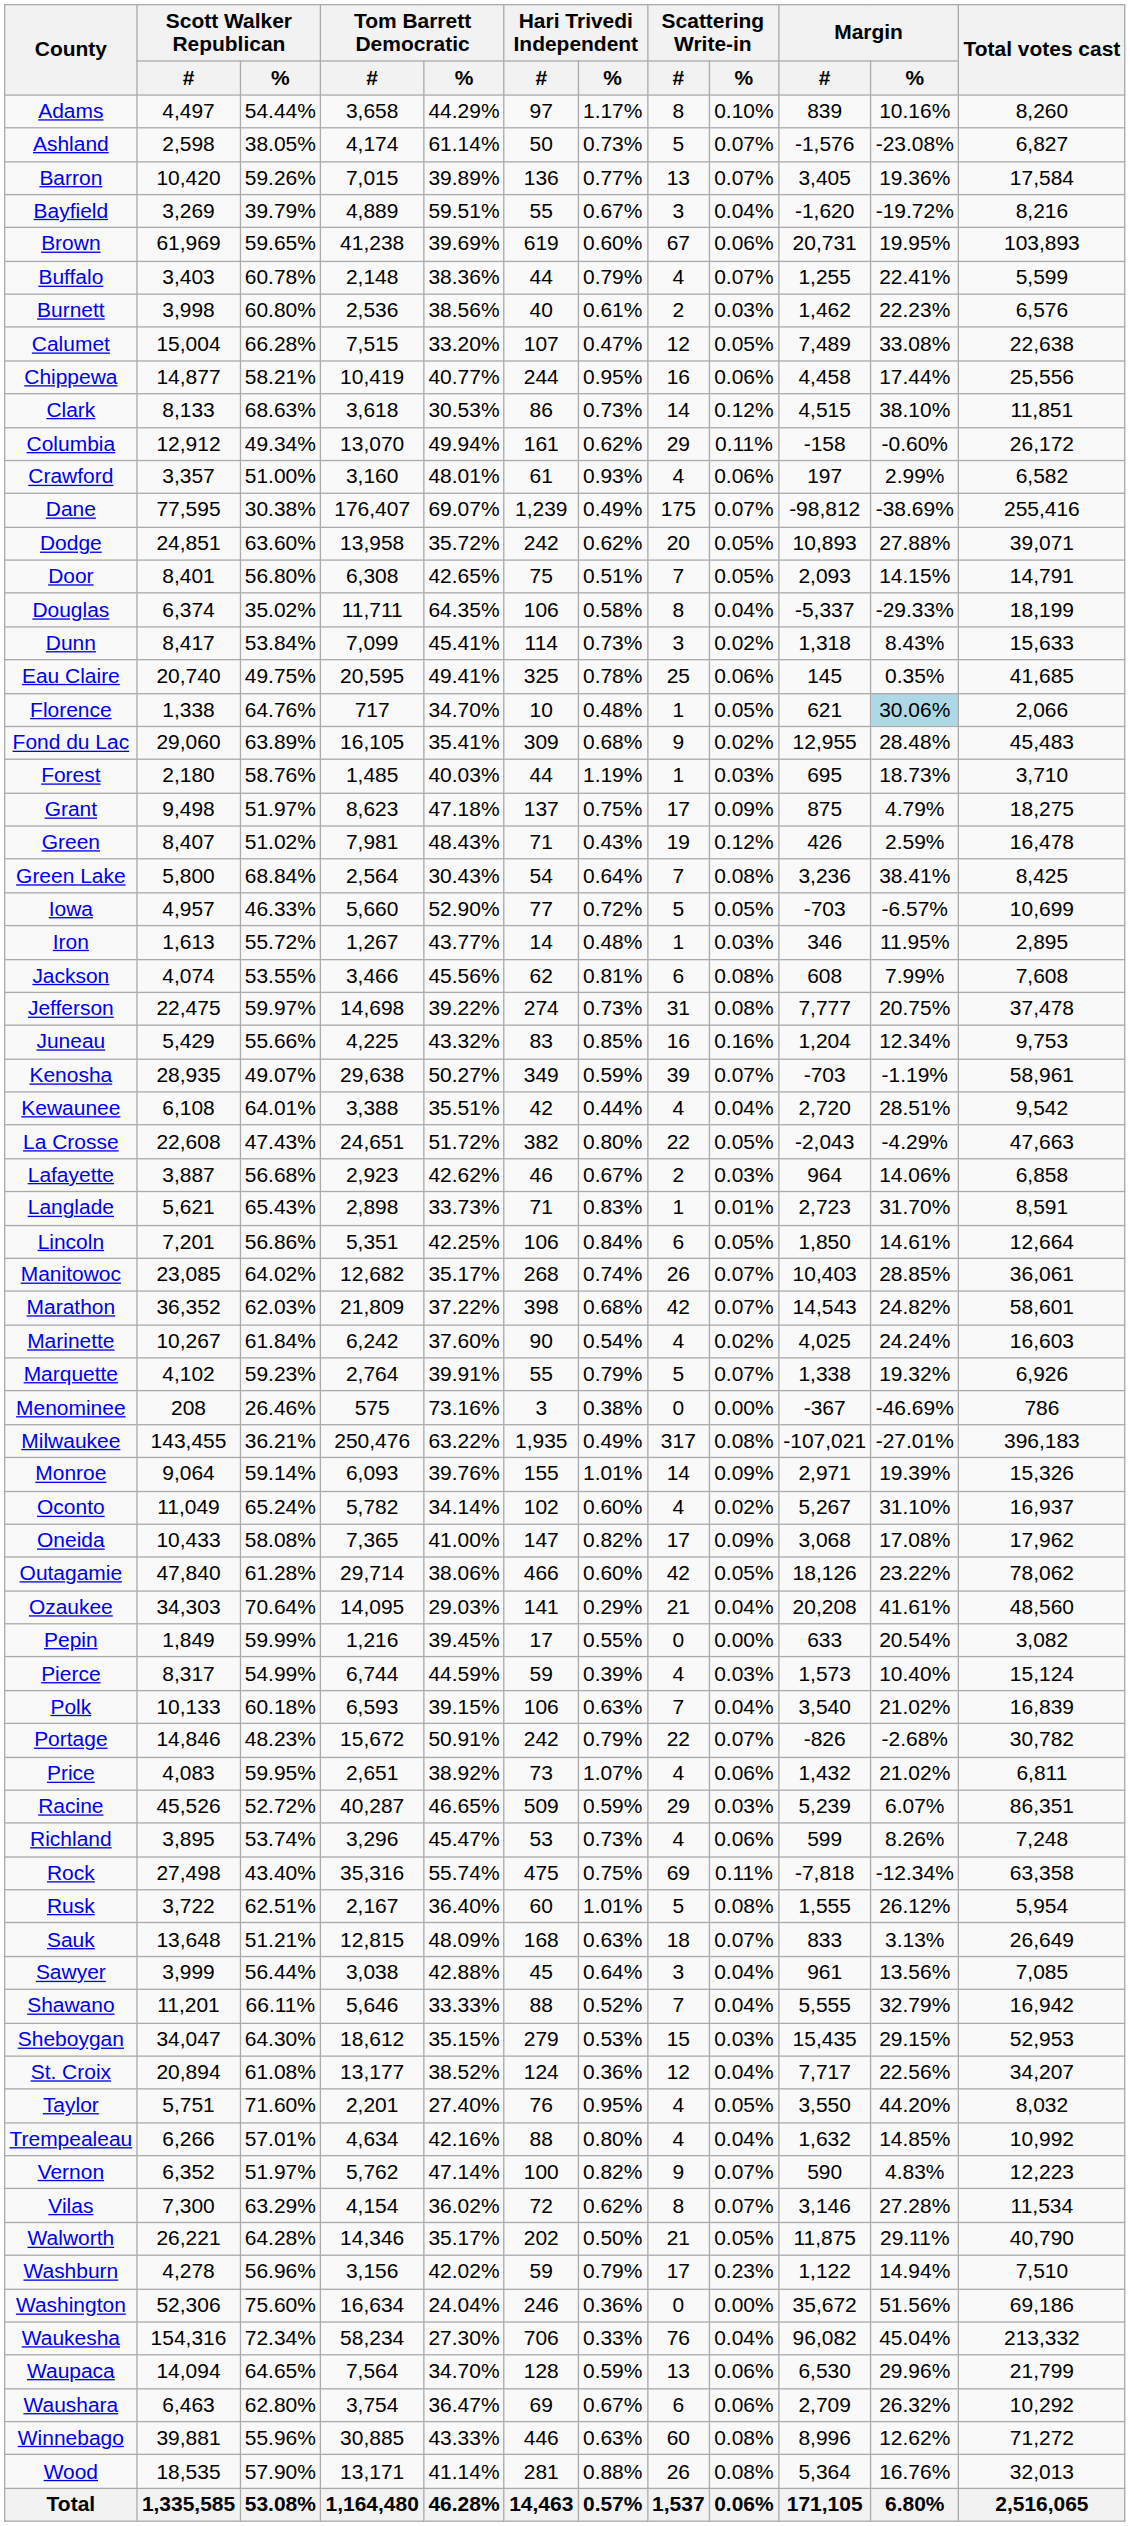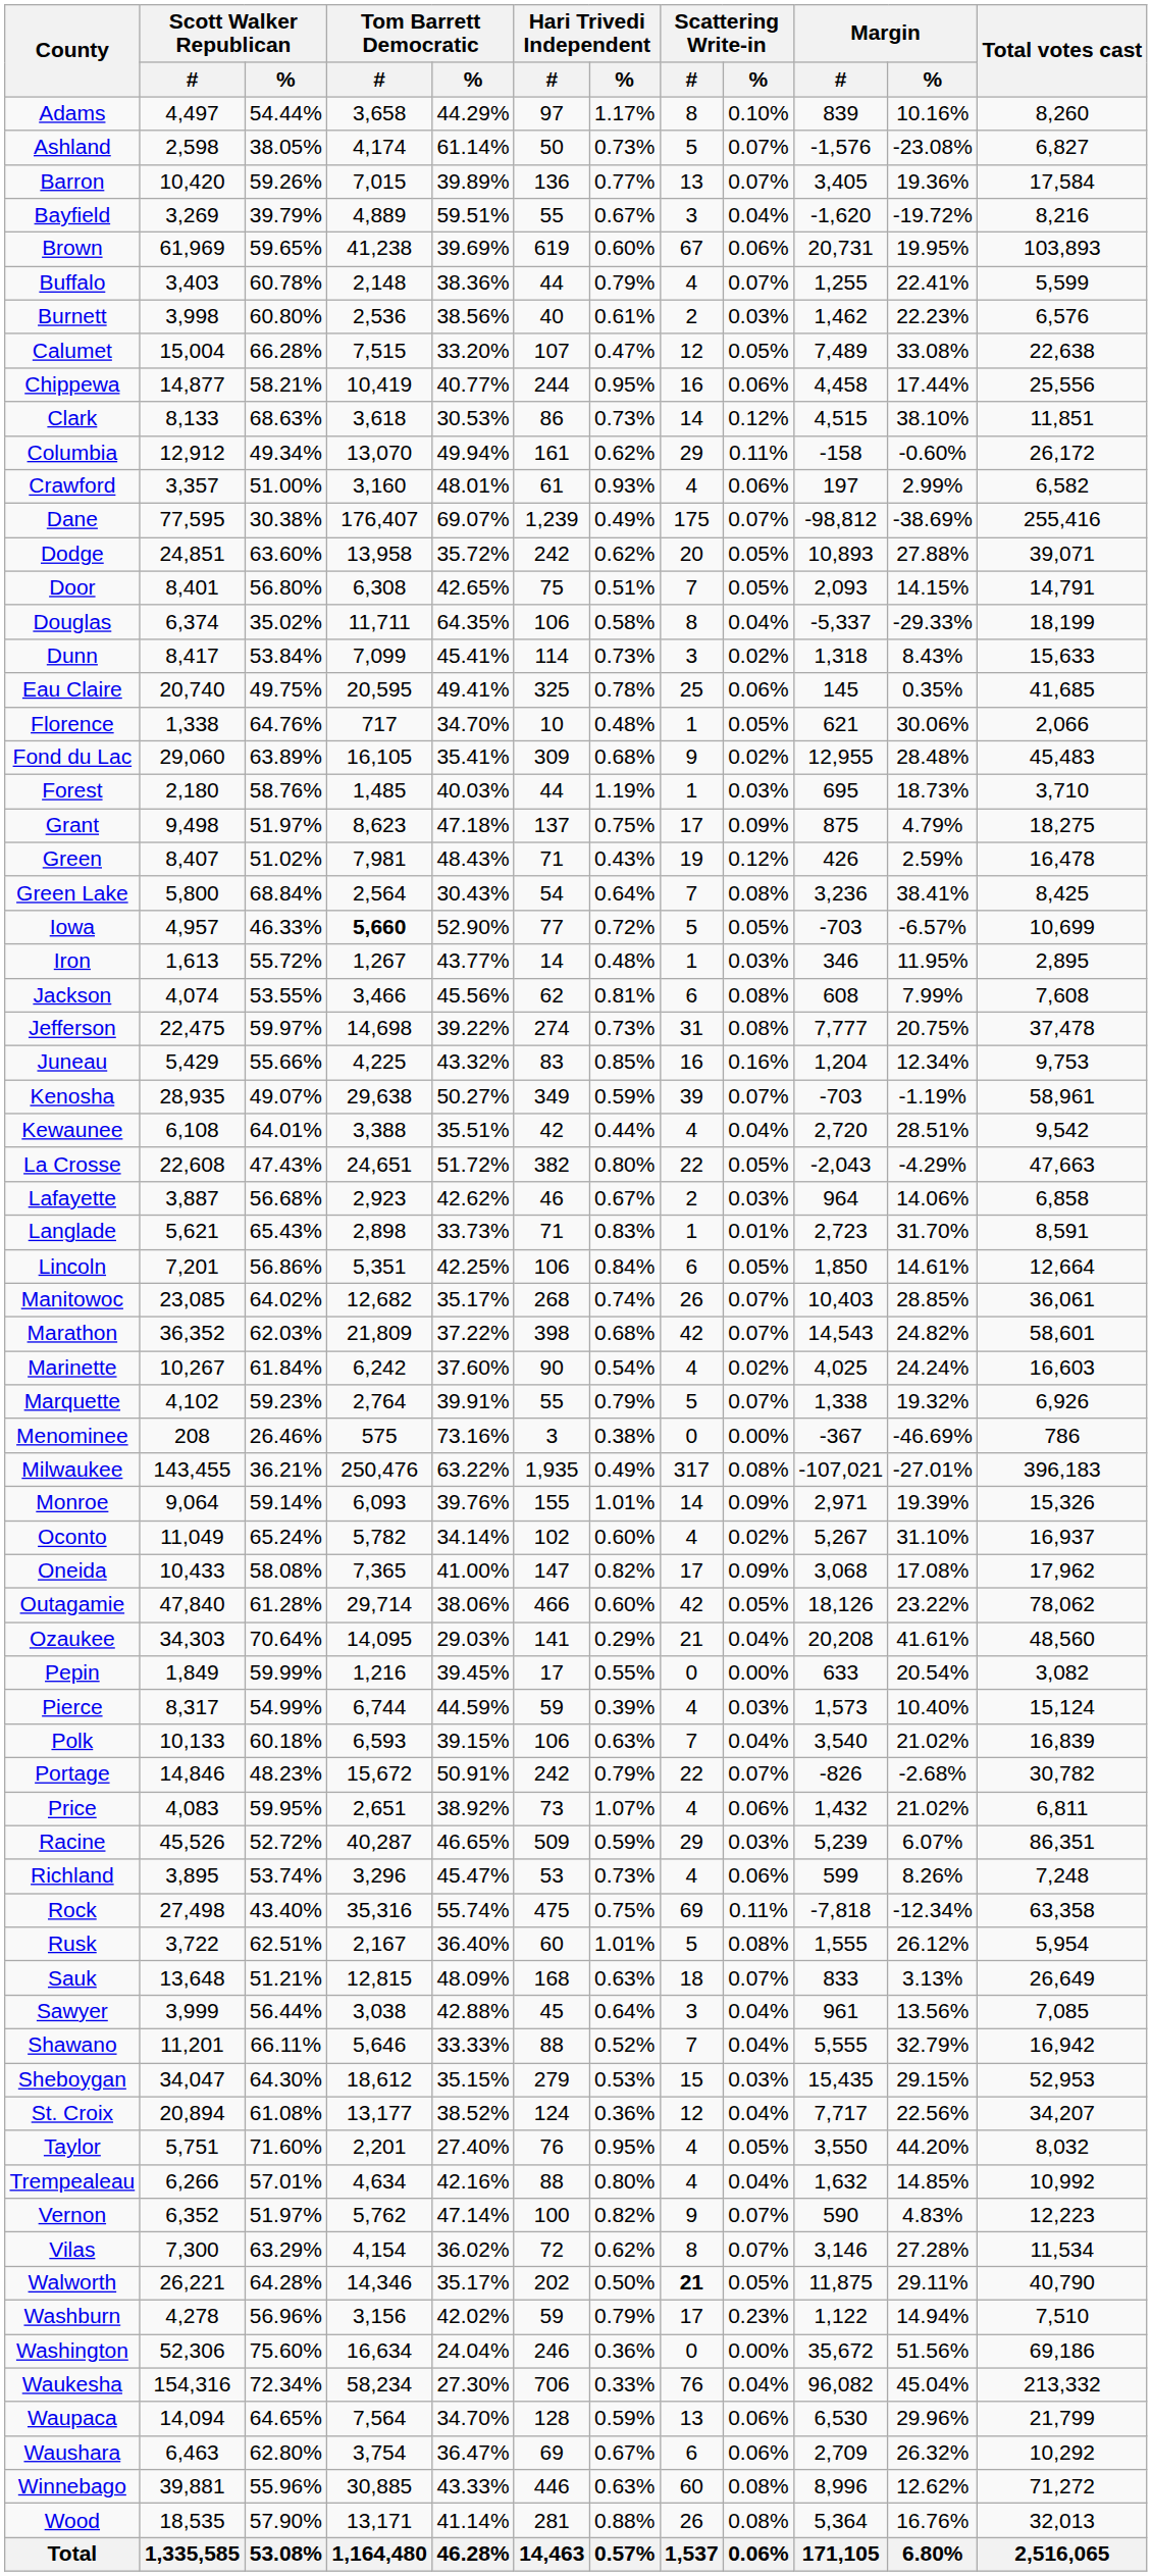Florence | Margin / %: lightblue background -> no background
Iowa | Tom Barrett Democratic / #: normal -> bold
Walworth | Scattering Write-in / #: normal -> bold
